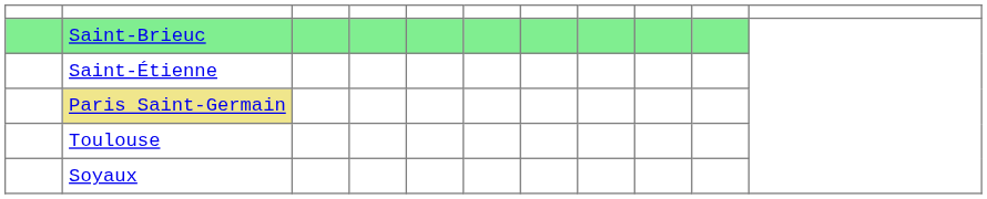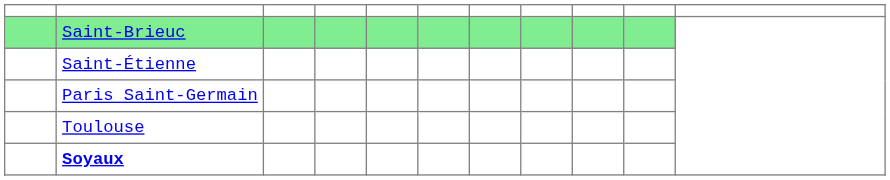Paris Saint-Germain | column 2: khaki background -> no background
Soyaux | column 2: normal -> bold
